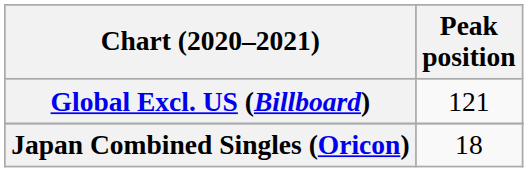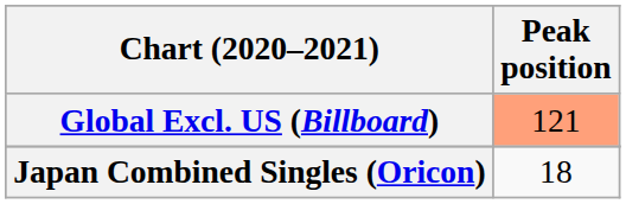Global Excl. US (Billboard) | Peak position: no background -> lightsalmon background
